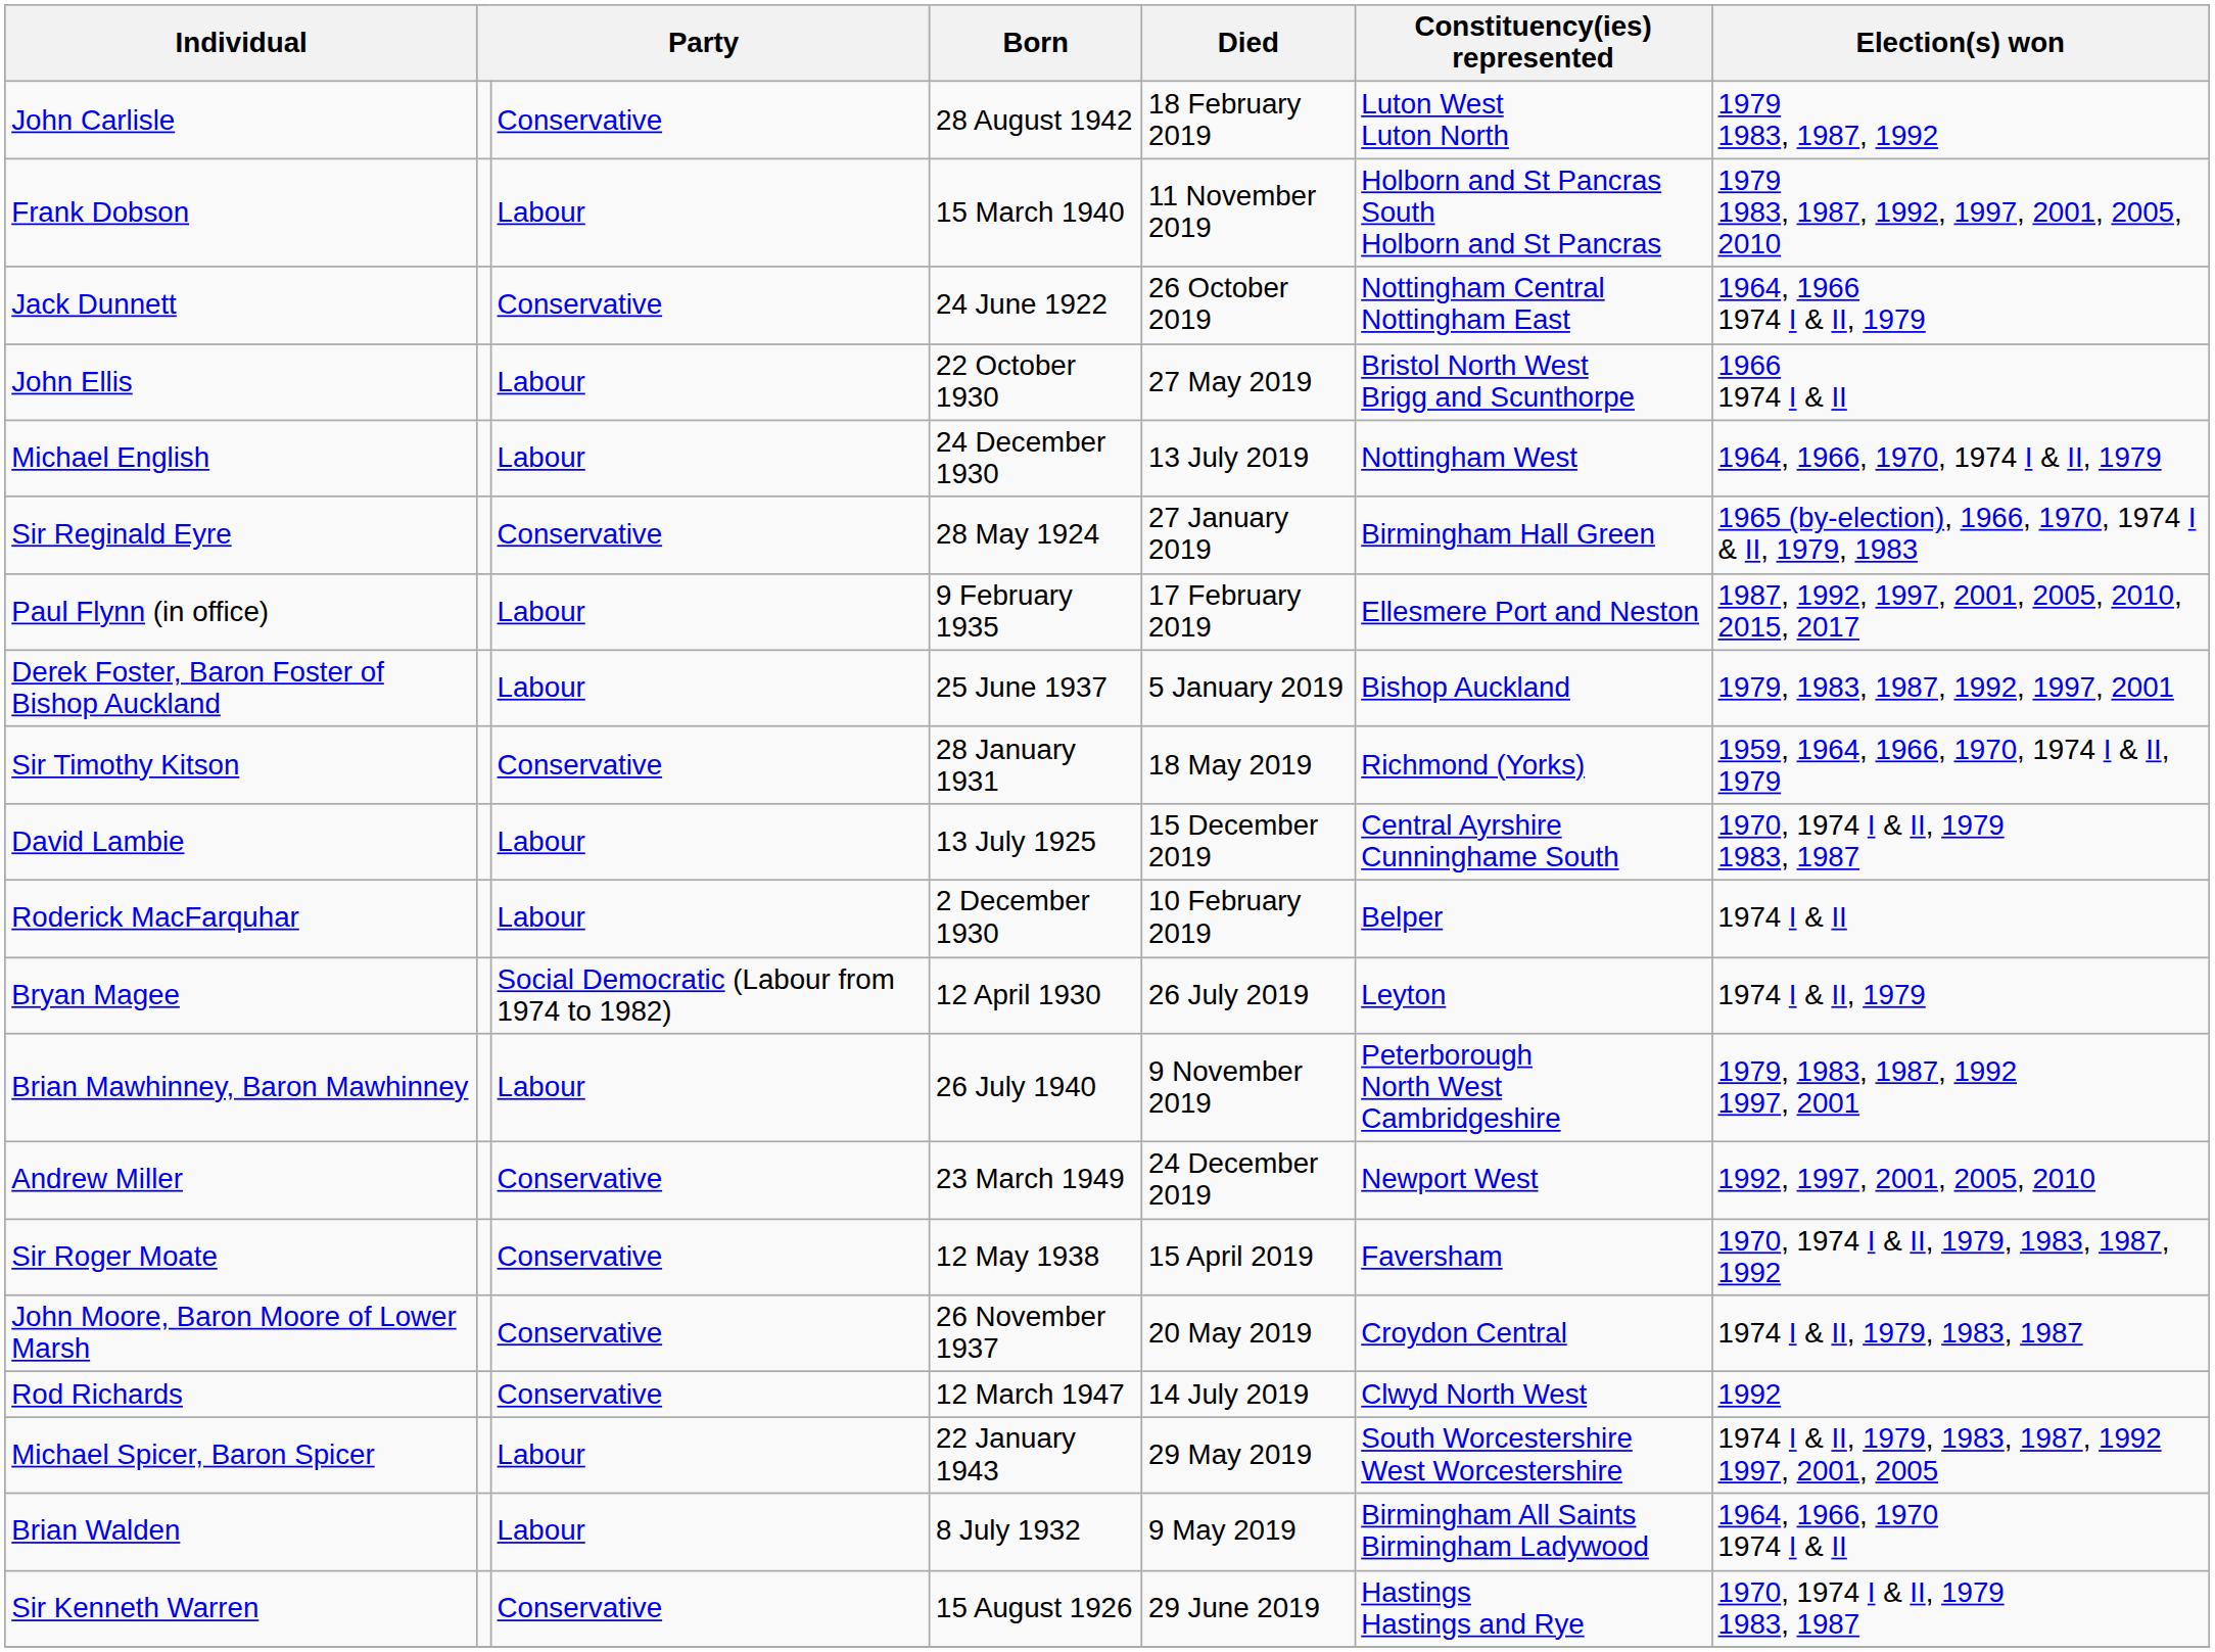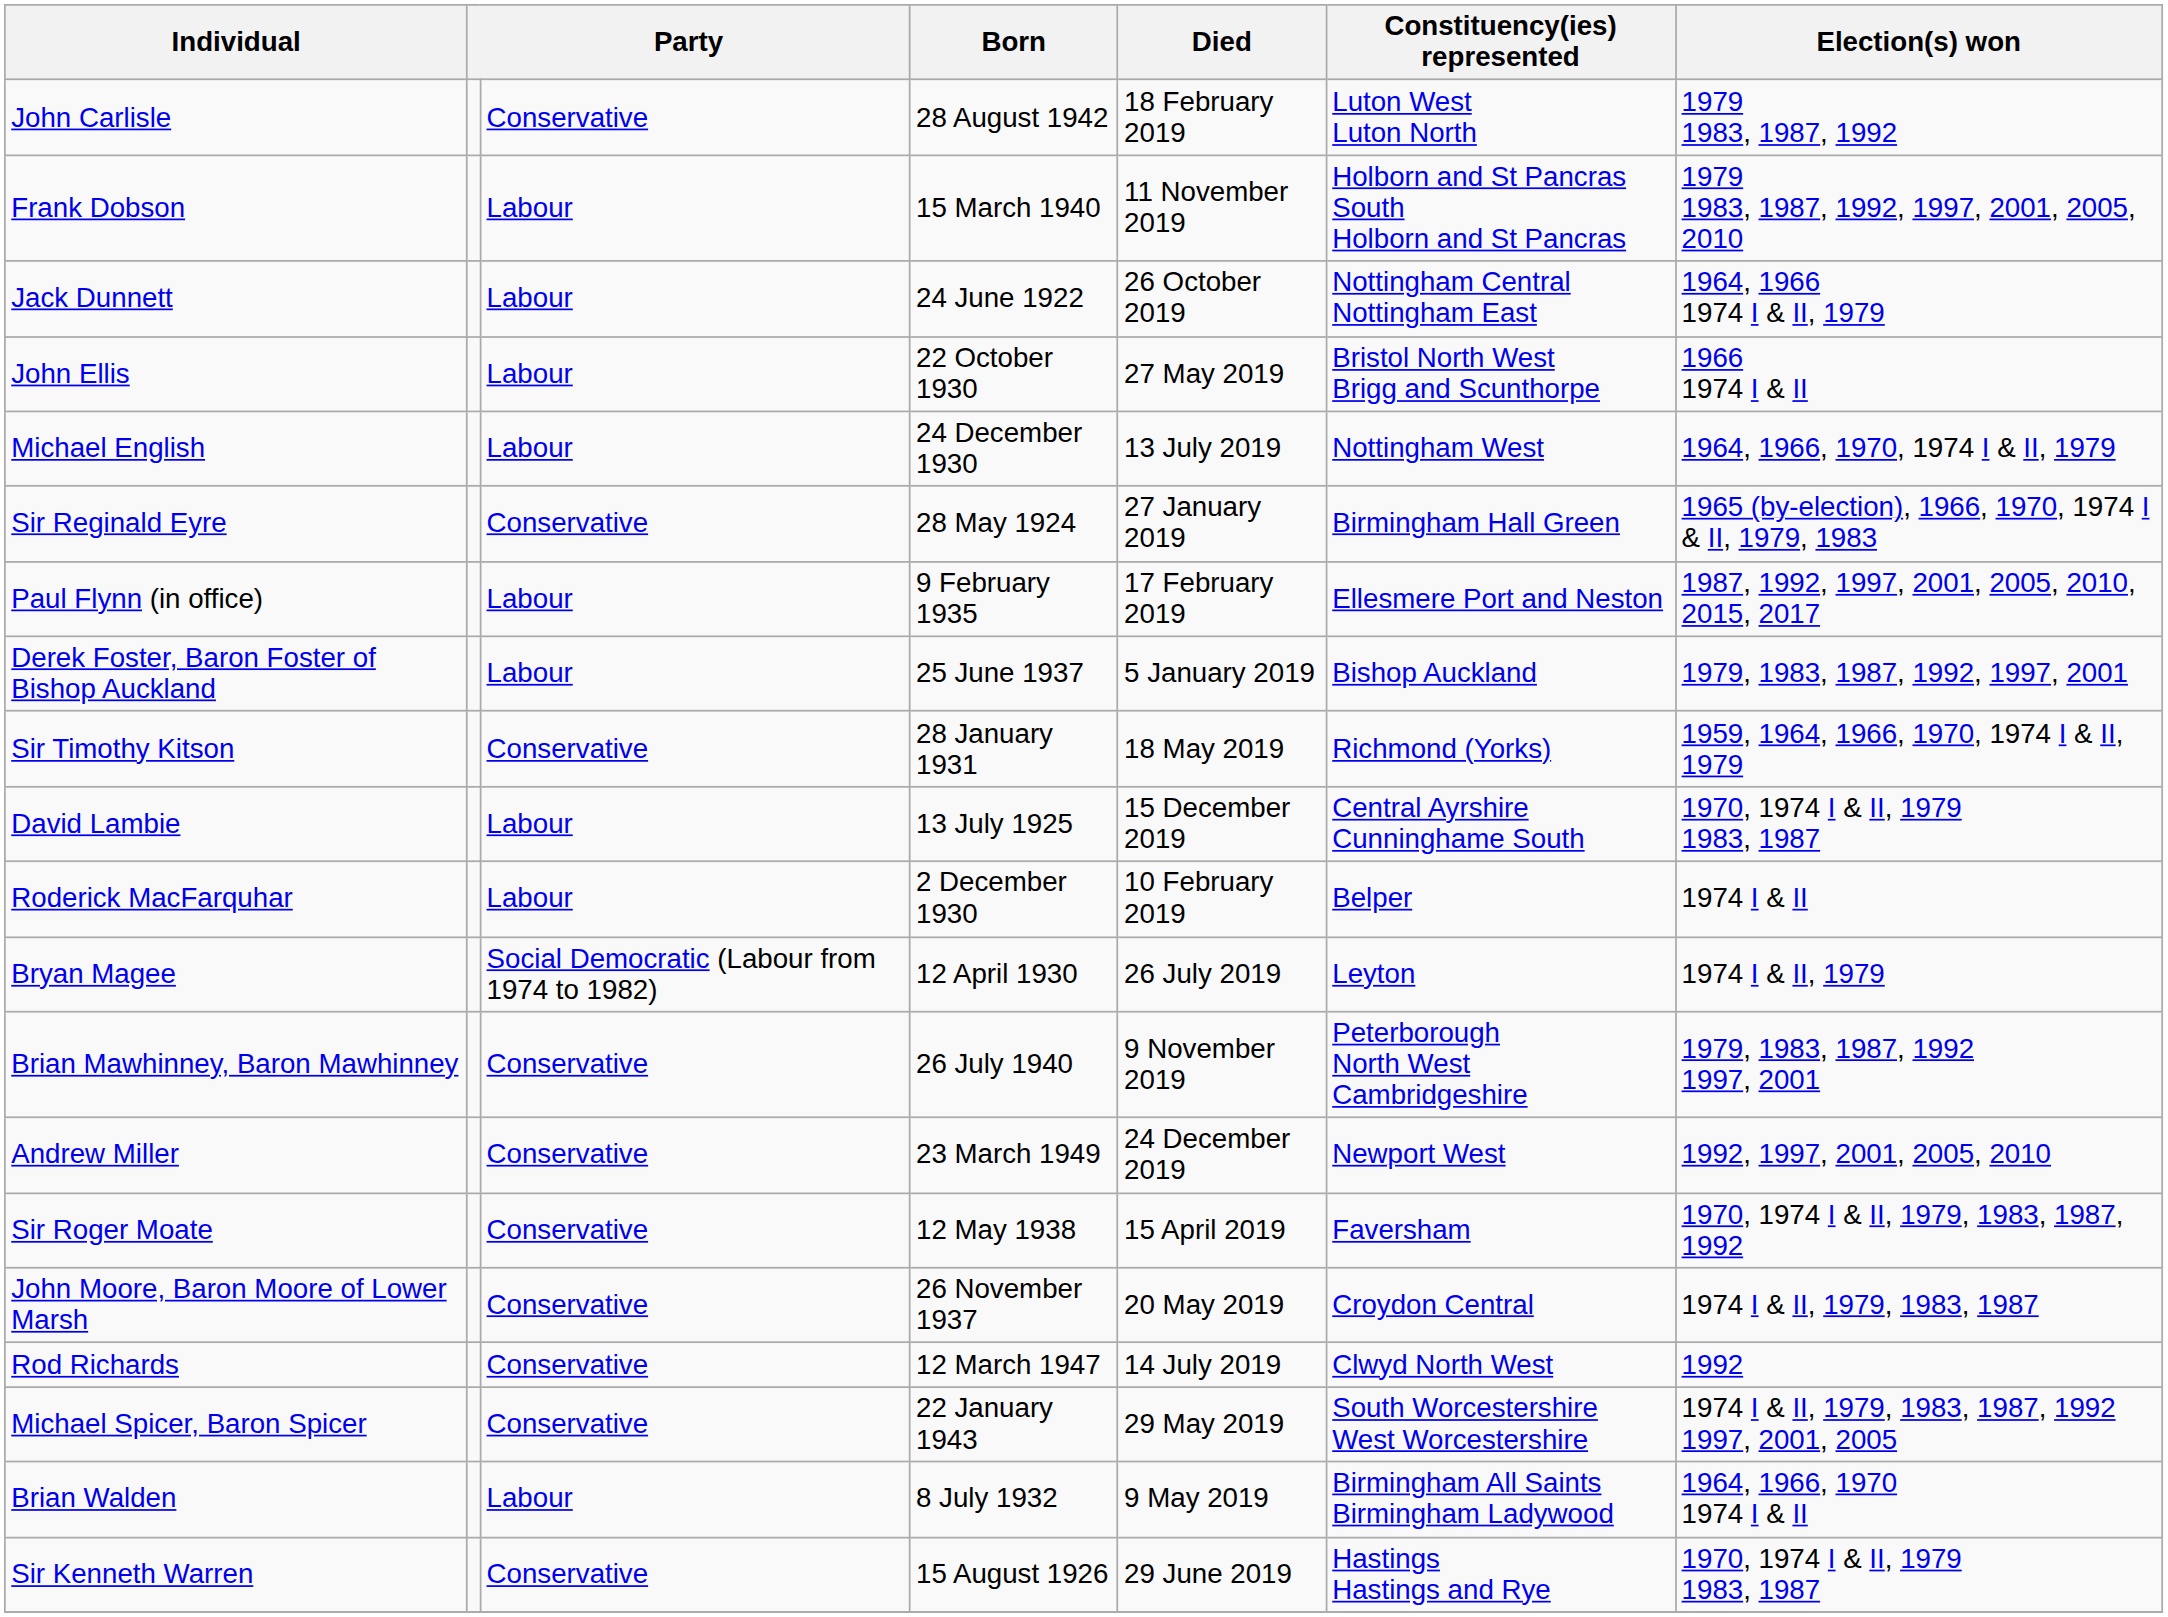Jack Dunnett | column 3: Conservative -> Labour
Brian Mawhinney, Baron Mawhinney | column 3: Labour -> Conservative
Michael Spicer, Baron Spicer | column 3: Labour -> Conservative
